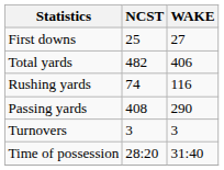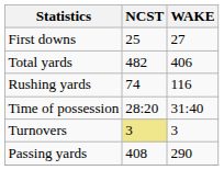rows swapped: Passing yards <-> Time of possession
Turnovers | NCST: no background -> khaki background
